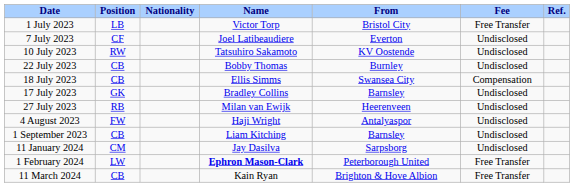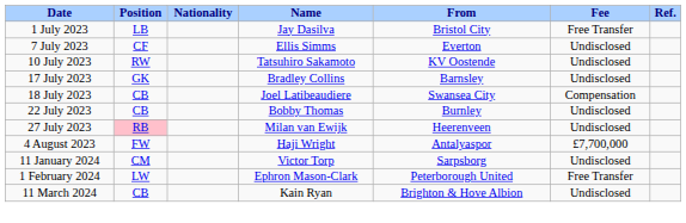1 July 2023 | Name: Victor Torp -> Jay Dasilva
7 July 2023 | Name: Joel Latibeaudiere -> Ellis Simms
rows swapped: 17 July 2023 <-> 22 July 2023
18 July 2023 | Name: Ellis Simms -> Joel Latibeaudiere
27 July 2023 | Position: no background -> pink background
4 August 2023 | Fee: Undisclosed -> £7,700,000
- row: 1 September 2023 | CB | Liam Kitching | Barnsley | Undisclosed
11 January 2024 | Name: Jay Dasilva -> Victor Torp
1 February 2024 | Name: bold -> normal
11 March 2024 | Fee: Free Transfer -> Undisclosed
